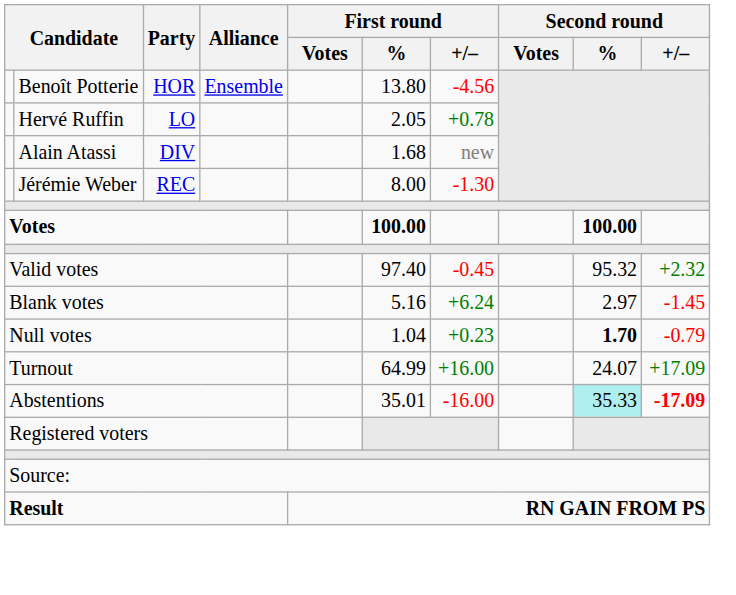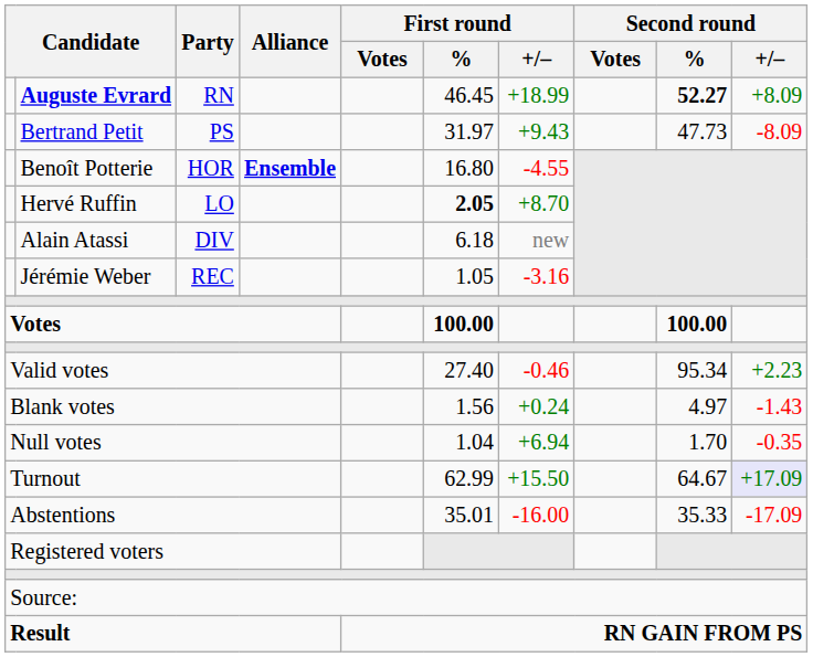+ row: Auguste Evrard | RN | 46.45 | +18.99 | 52.27 | +8.09
+ row: Bertrand Petit | PS | 31.97 | +9.43 | 47.73 | -8.09
Benoît Potterie | Alliance: normal -> bold
Benoît Potterie | First round / %: 13.80 -> 16.80
Benoît Potterie | First round / +/–: -4.56 -> -4.55
Hervé Ruffin | First round / %: normal -> bold
Hervé Ruffin | First round / +/–: +0.78 -> +8.70
Alain Atassi | First round / %: 1.68 -> 6.18
Jérémie Weber | First round / %: 8.00 -> 1.05
Jérémie Weber | First round / +/–: -1.30 -> -3.16
Valid votes | First round / %: 97.40 -> 27.40
Valid votes | First round / +/–: -0.45 -> -0.46
Valid votes | Second round / %: 95.32 -> 95.34
Valid votes | Second round / +/–: +2.32 -> +2.23
Blank votes | First round / %: 5.16 -> 1.56
Blank votes | First round / +/–: +6.24 -> +0.24
Blank votes | Second round / %: 2.97 -> 4.97
Blank votes | Second round / +/–: -1.45 -> -1.43
Null votes | First round / +/–: +0.23 -> +6.94
Null votes | Second round / %: bold -> normal
Null votes | Second round / +/–: -0.79 -> -0.35
Turnout | First round / %: 64.99 -> 62.99
Turnout | First round / +/–: +16.00 -> +15.50
Turnout | Second round / %: 24.07 -> 64.67
Turnout | Second round / +/–: no background -> lavender background
Abstentions | Second round / %: paleturquoise background -> no background
Abstentions | Second round / +/–: bold -> normal
